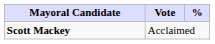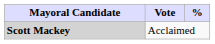Scott Mackey | Mayoral Candidate: no background -> lightgrey background
